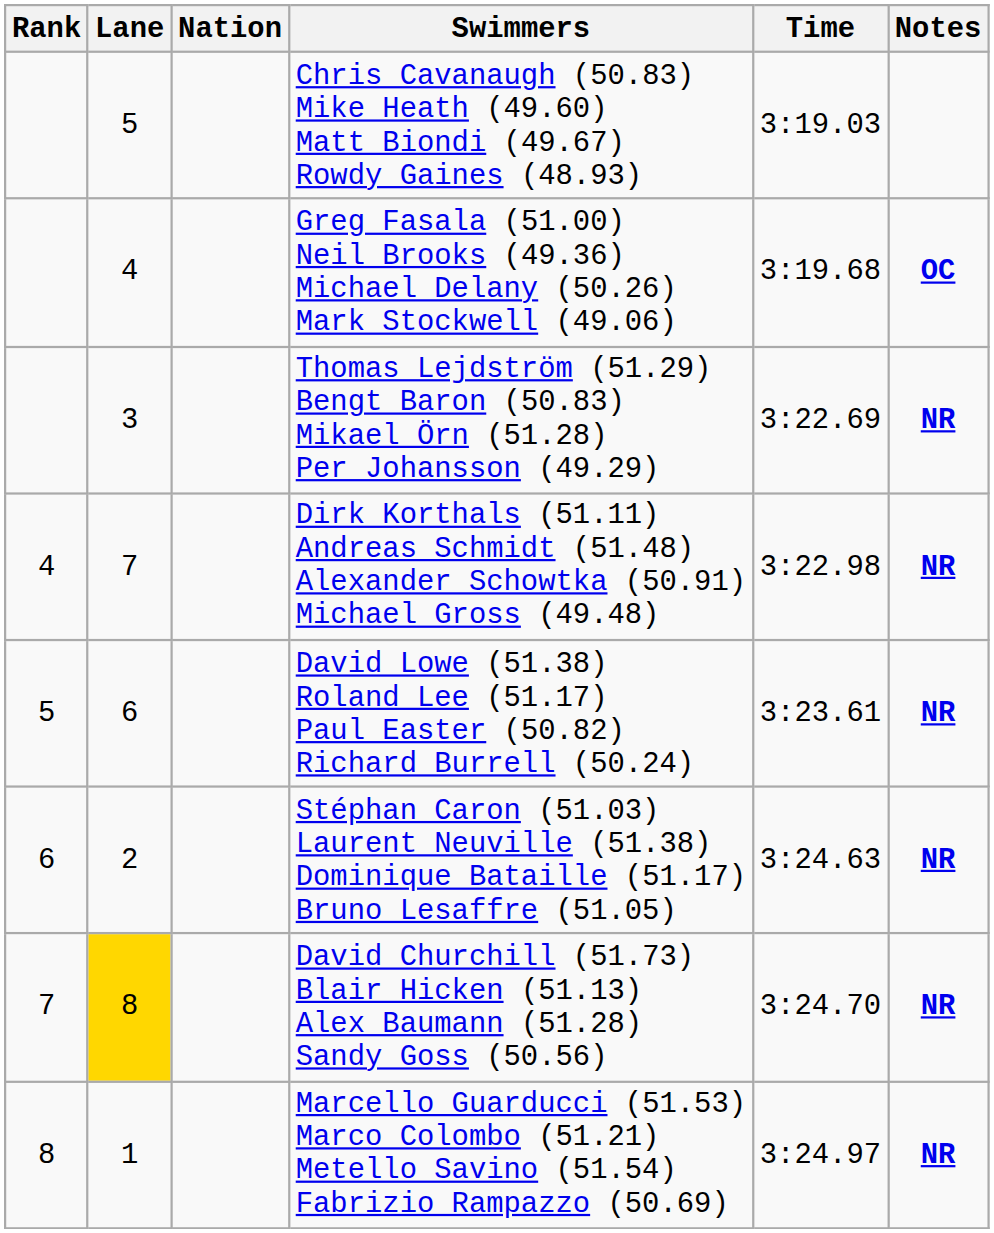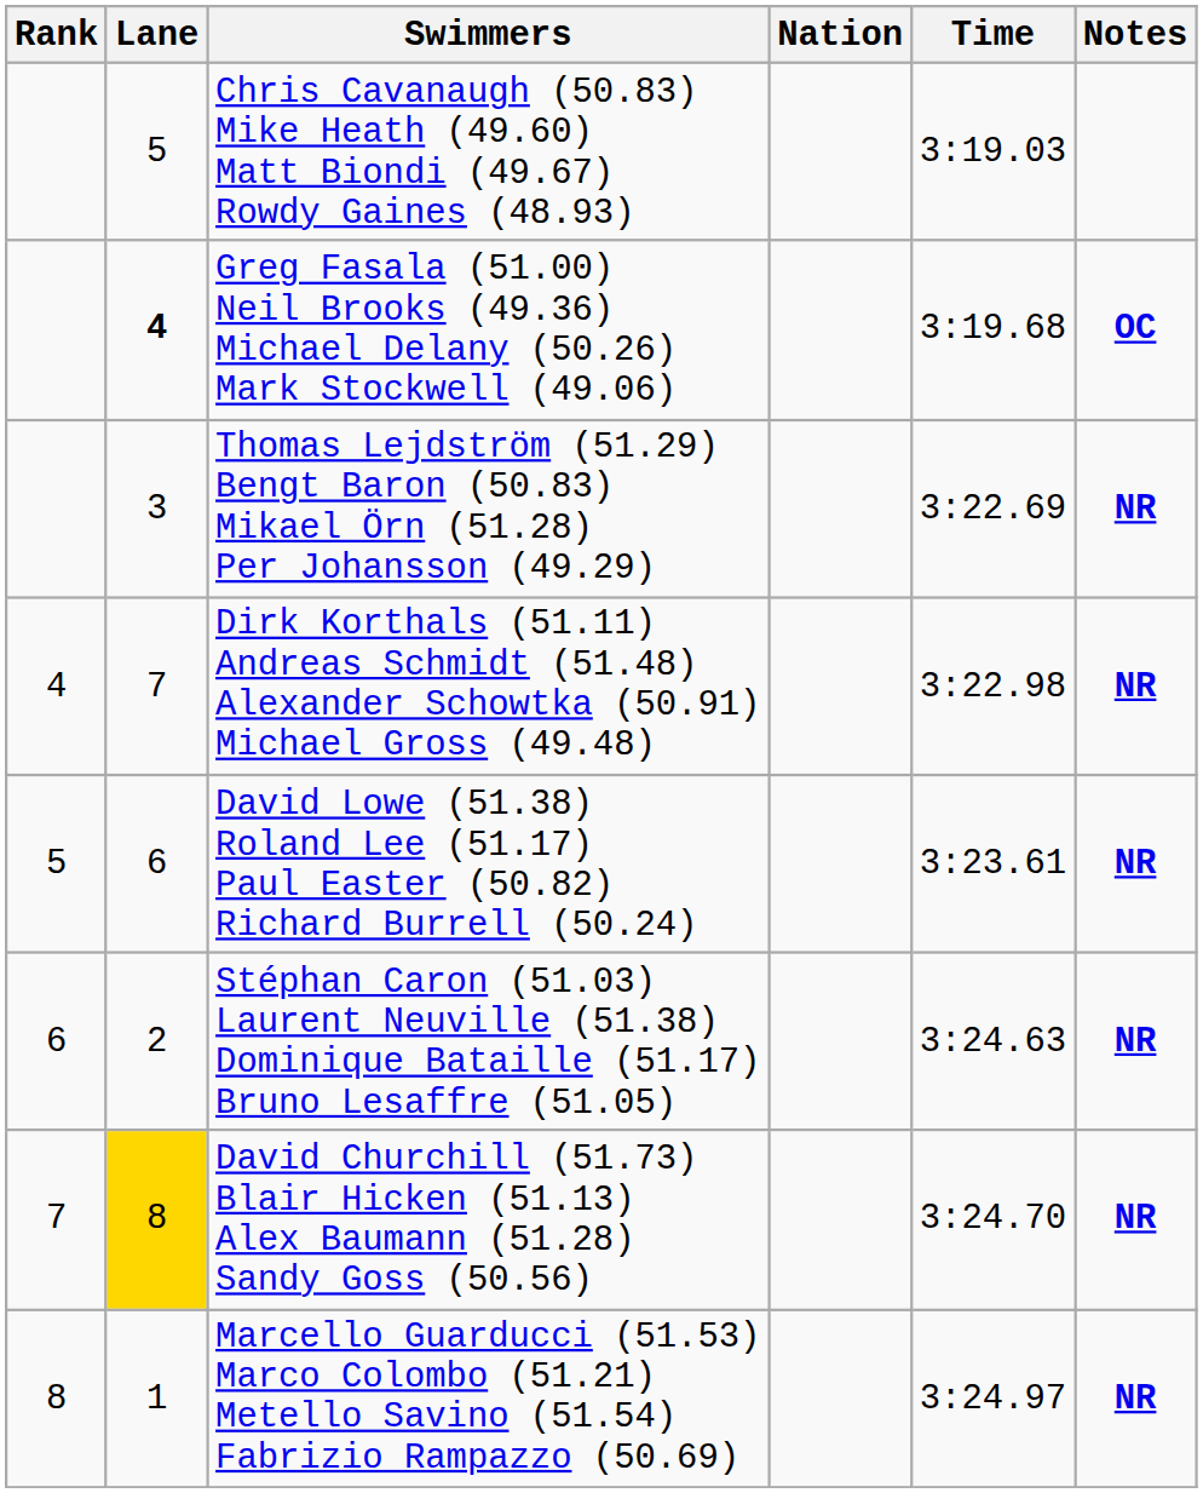columns swapped: Nation <-> Swimmers
row 3 | Lane: normal -> bold
